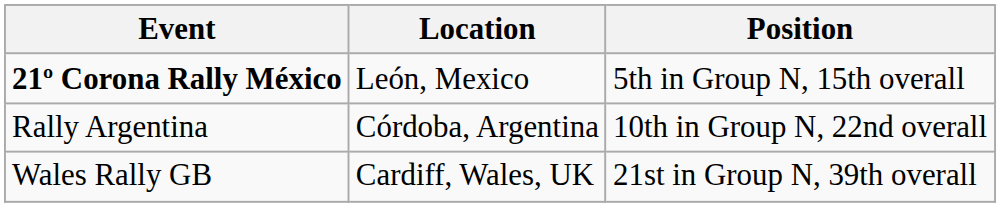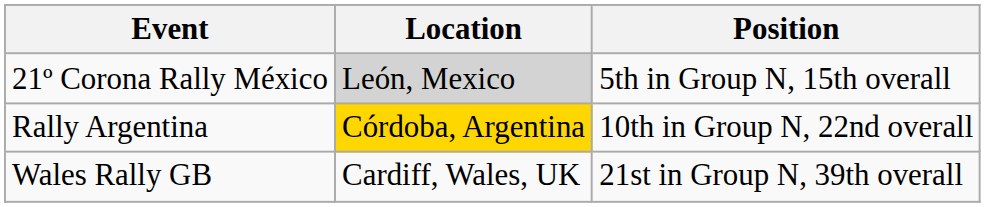row 2 | Event: bold -> normal
row 2 | Location: no background -> lightgrey background
row 3 | Location: no background -> gold background
